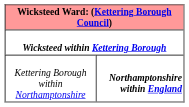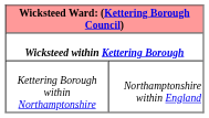Kettering Borough within Northamptonshire | column 2: bold -> normal
